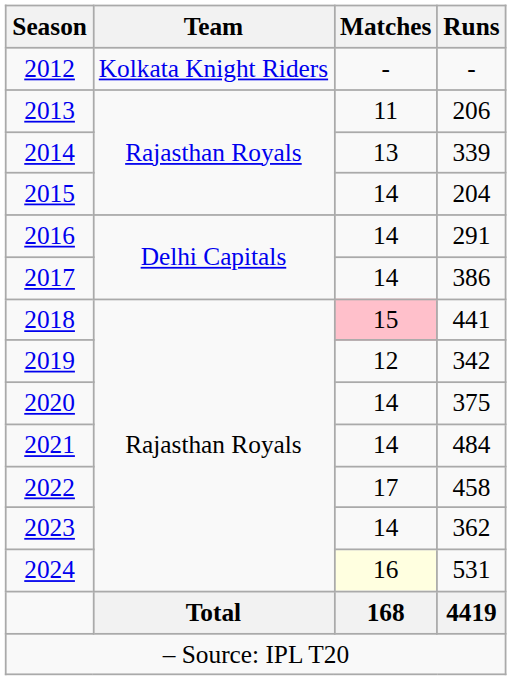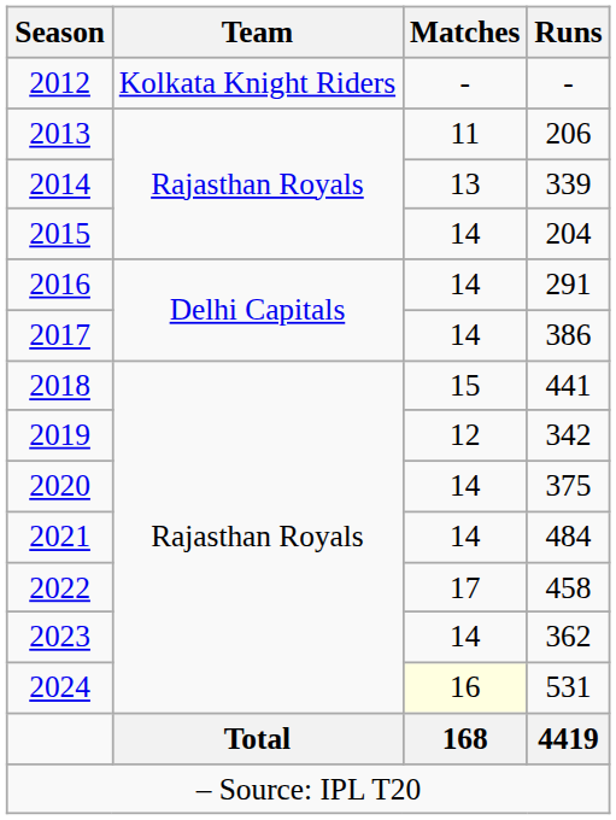2018 | Matches: pink background -> no background
